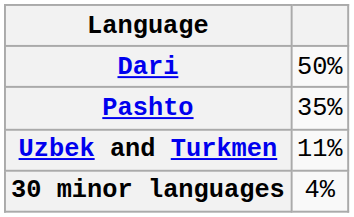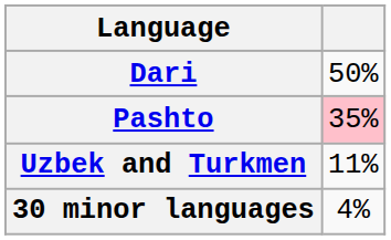Pashto | column 2: no background -> pink background
